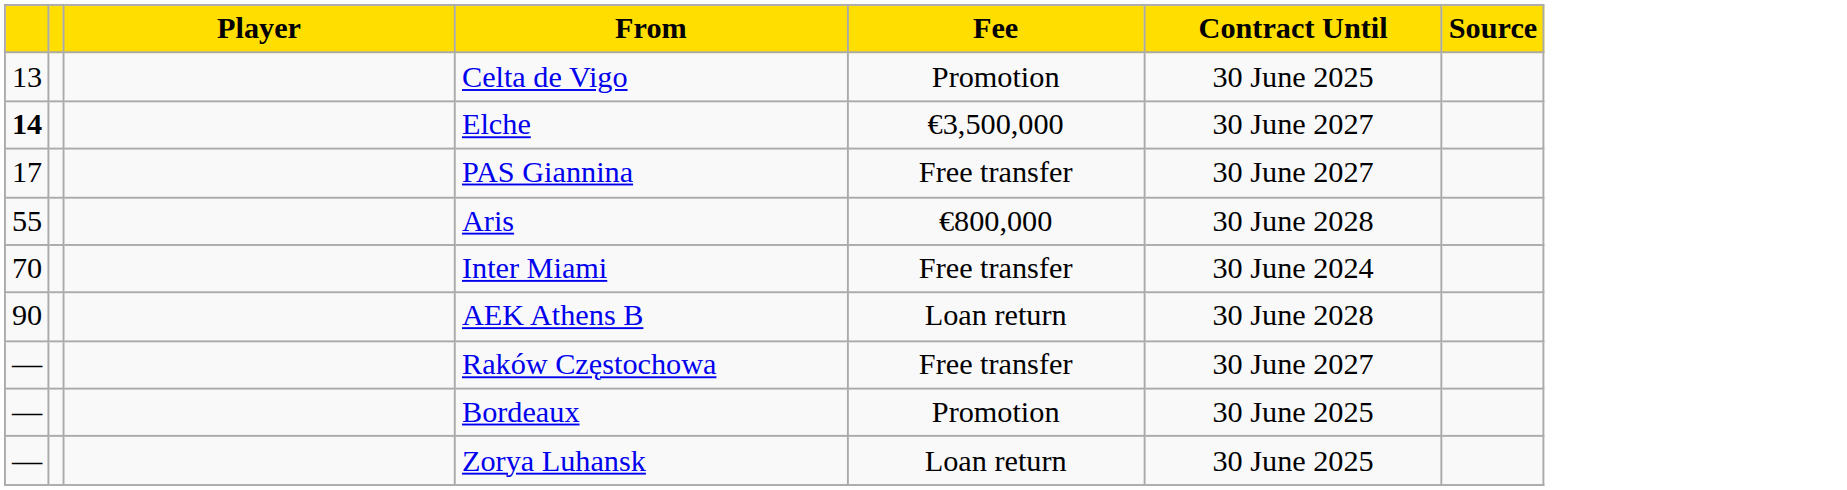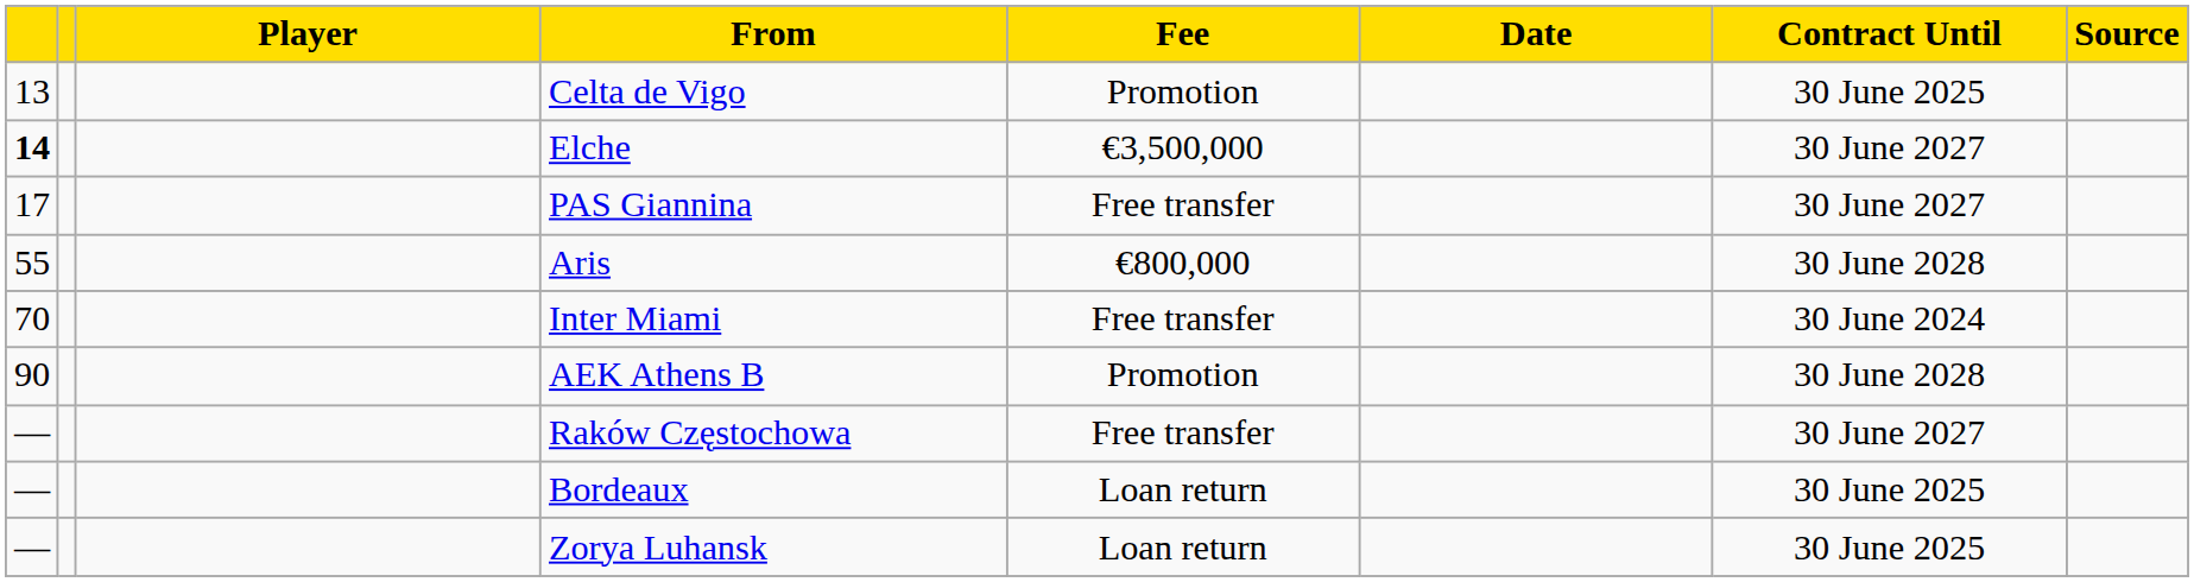+ column: Date
AEK Athens Β | Fee: Loan return -> Promotion
Bordeaux | Fee: Promotion -> Loan return
